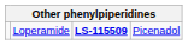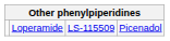Loperamide | column 3: bold -> normal
